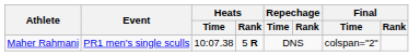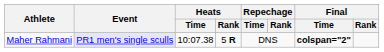Maher Rahmani | Event: no background -> lavender background
Maher Rahmani | Final / Time: normal -> bold
